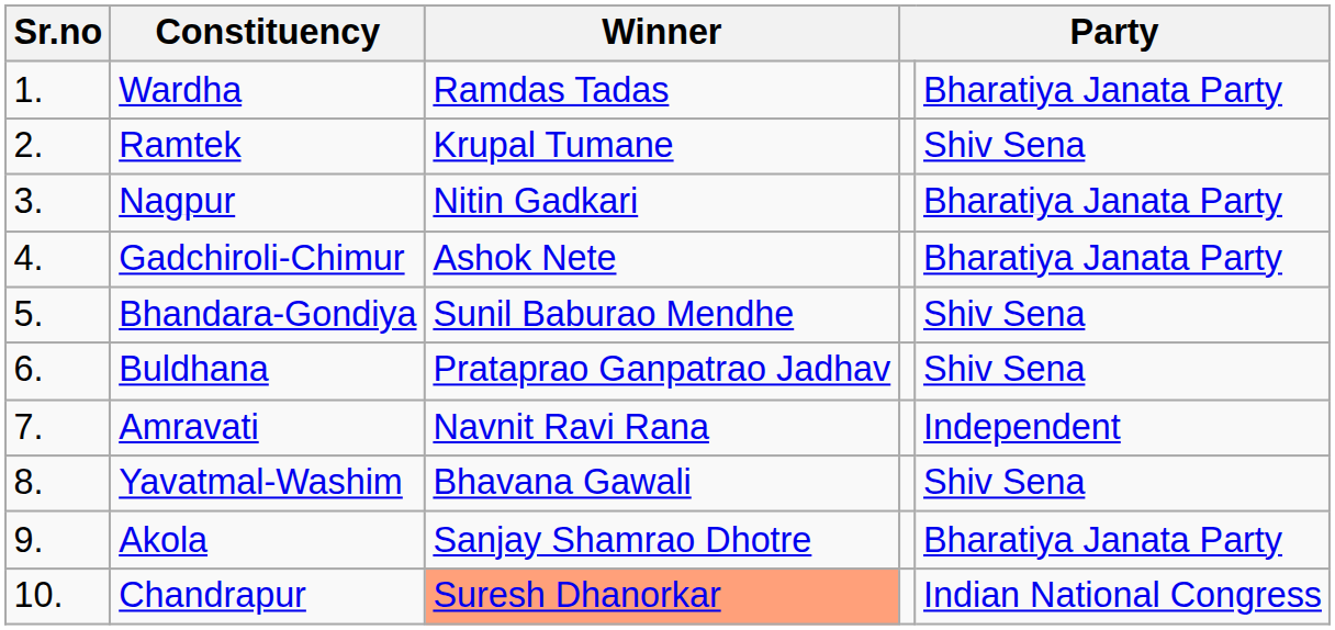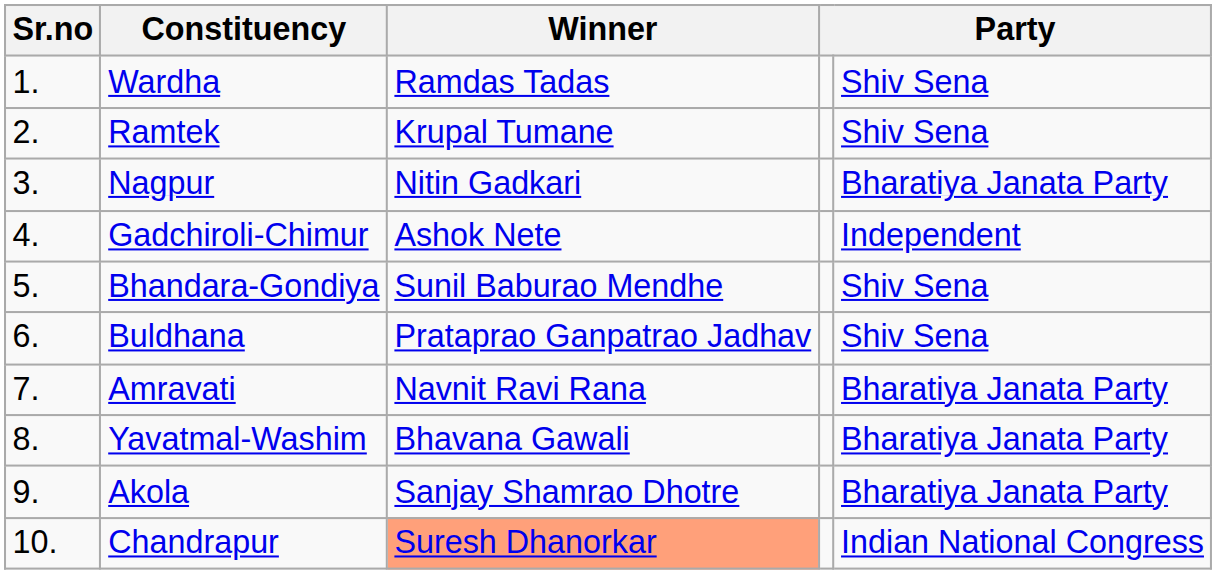Wardha | column 5: Bharatiya Janata Party -> Shiv Sena
Gadchiroli-Chimur | column 5: Bharatiya Janata Party -> Independent
Amravati | column 5: Independent -> Bharatiya Janata Party
Yavatmal-Washim | column 5: Shiv Sena -> Bharatiya Janata Party
